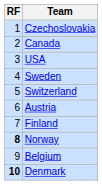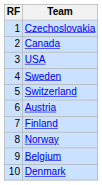Norway | RF: bold -> normal
Denmark | RF: bold -> normal
